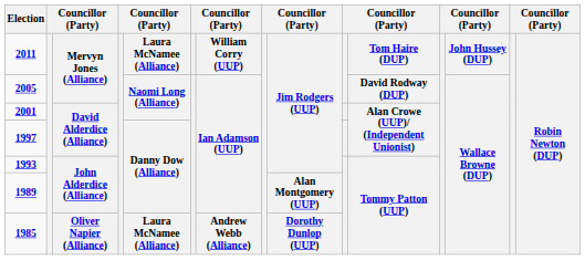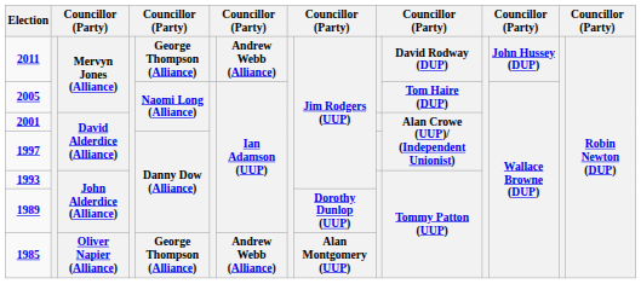2011 | column 5: Laura McNamee (Alliance) -> George Thompson (Alliance)
2011 | column 7: William Corry (UUP) -> Andrew Webb (Alliance)
2011 | column 11: Tom Haire (DUP) -> David Rodway (DUP)
2005 | column 11: David Rodway (DUP) -> Tom Haire (DUP)
1989 | column 9: Alan Montgomery (UUP) -> Dorothy Dunlop (UUP)
1985 | column 5: Laura McNamee (Alliance) -> George Thompson (Alliance)
1985 | column 9: Dorothy Dunlop (UUP) -> Alan Montgomery (UUP)
